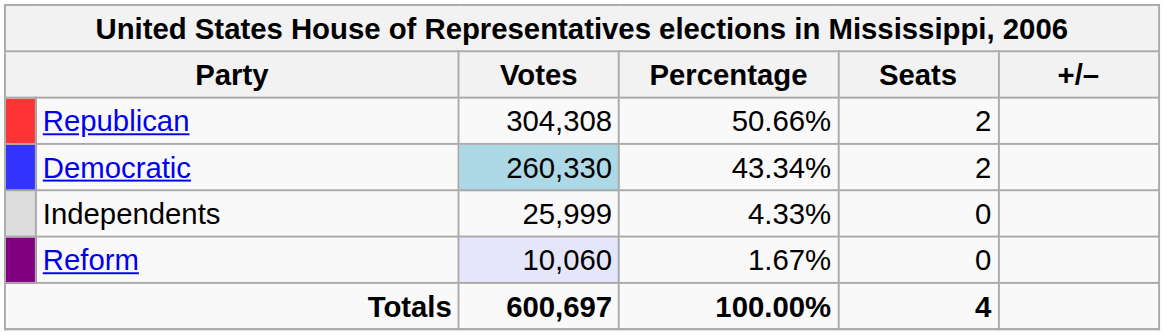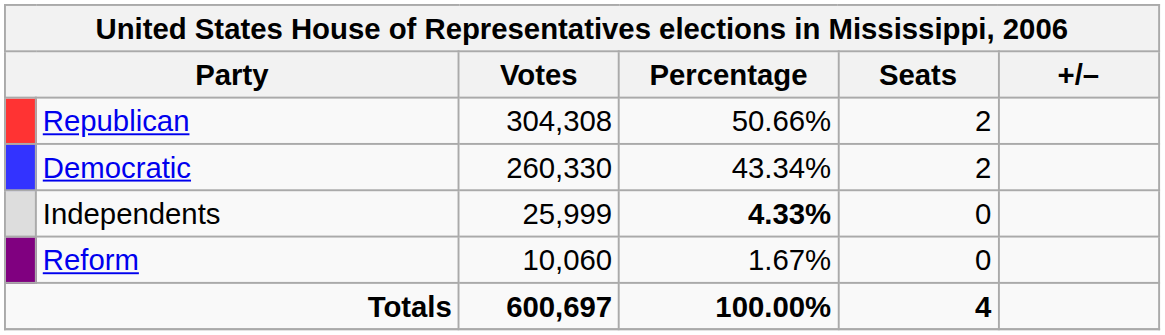Democratic | Votes: lightblue background -> no background
Independents | Percentage: normal -> bold
Reform | Votes: lavender background -> no background
